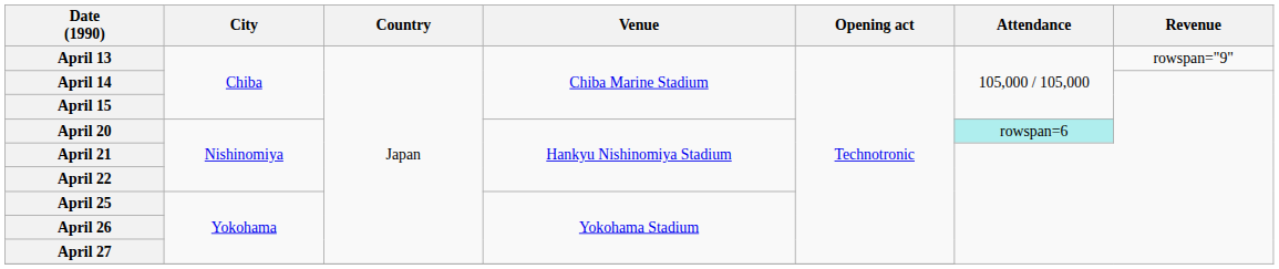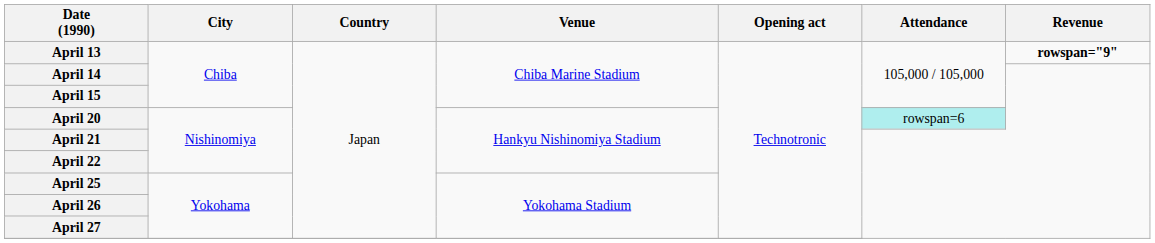April 13 | Revenue: normal -> bold
